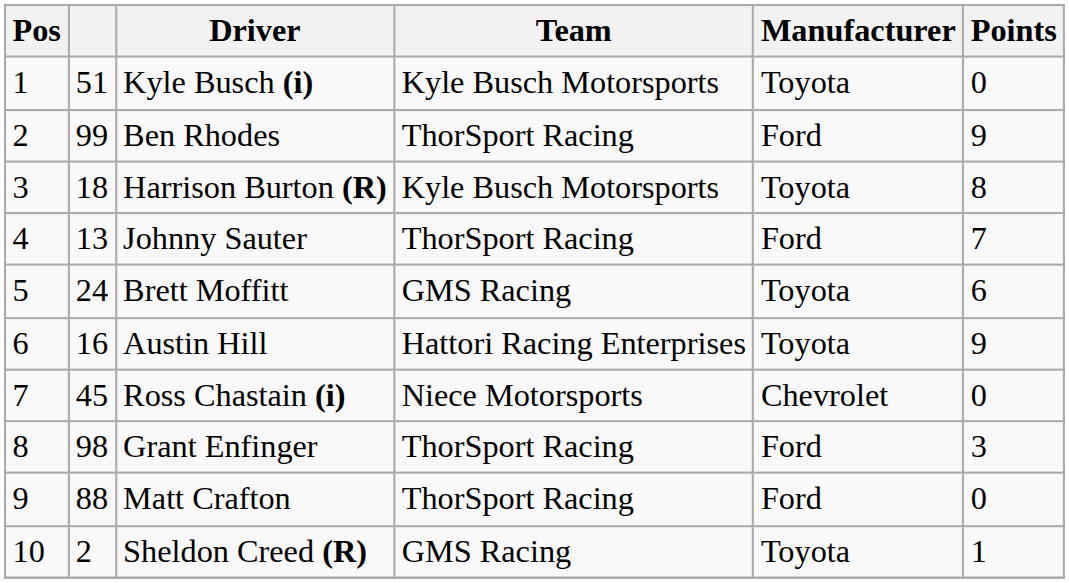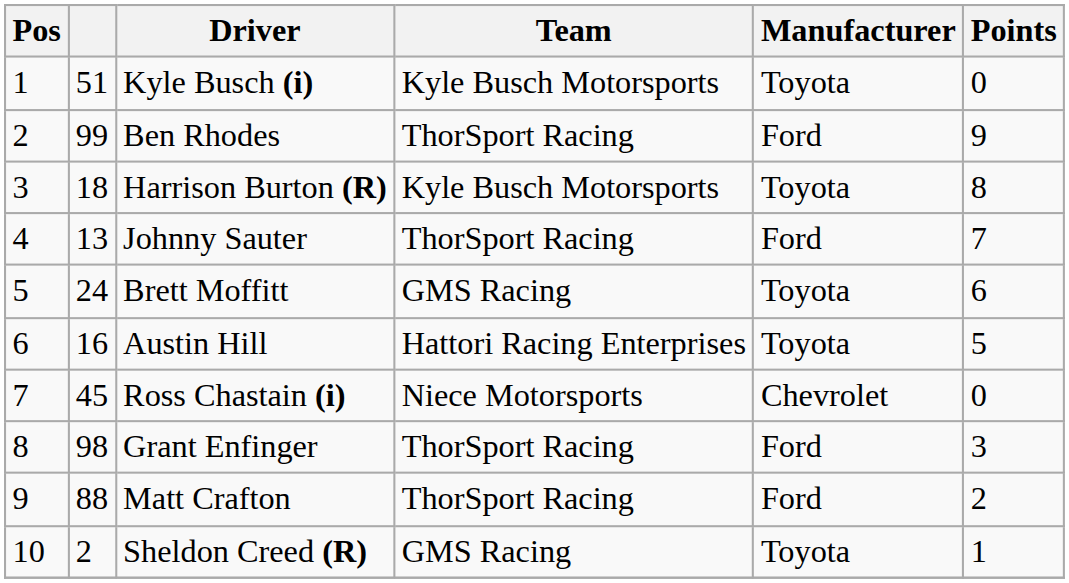Austin Hill | Points: 9 -> 5
Matt Crafton | Points: 0 -> 2
